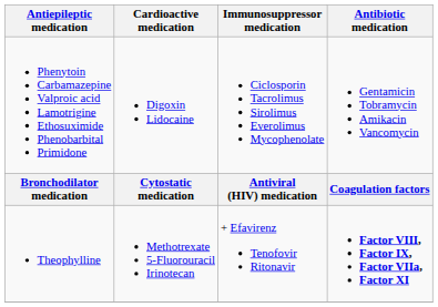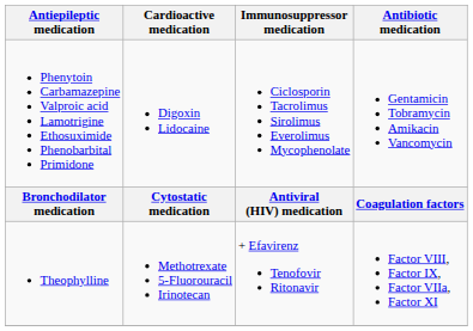Theophylline | Antibiotic medication: bold -> normal
